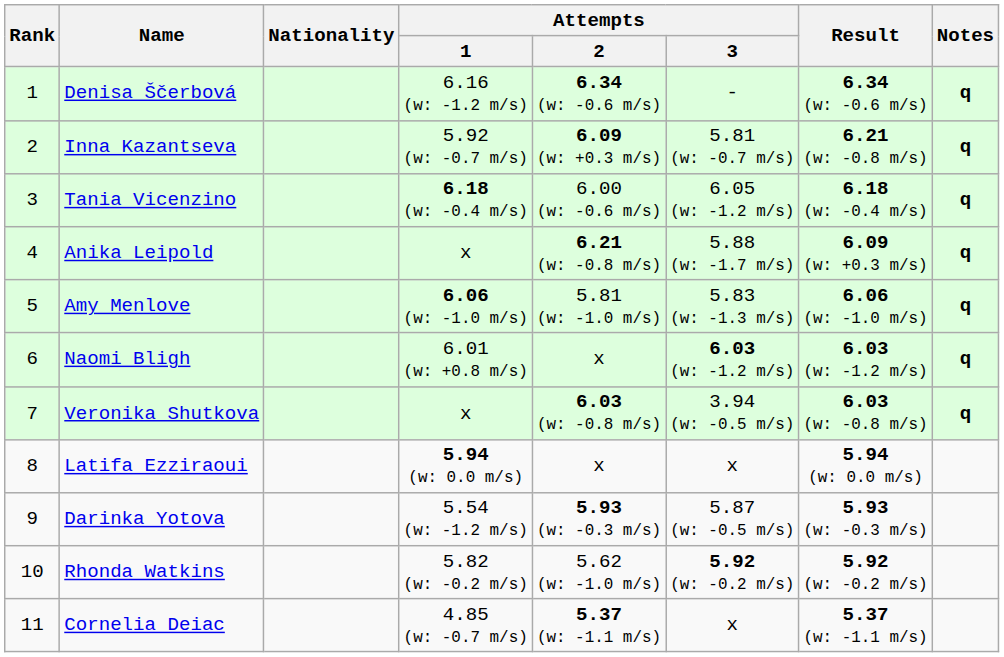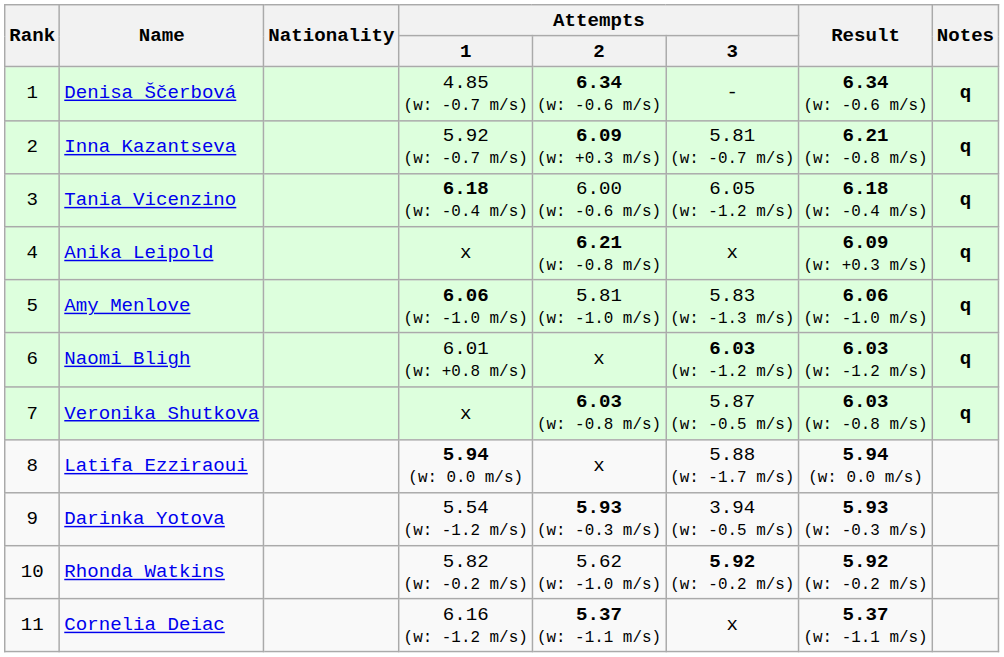Denisa Ščerbová | Attempts / 1: 6.16 (w: -1.2 m/s) -> 4.85 (w: -0.7 m/s)
Anika Leipold | Attempts / 3: 5.88 (w: -1.7 m/s) -> x
Veronika Shutkova | Attempts / 3: 3.94 (w: -0.5 m/s) -> 5.87 (w: -0.5 m/s)
Latifa Ezziraoui | Attempts / 3: x -> 5.88 (w: -1.7 m/s)
Darinka Yotova | Attempts / 3: 5.87 (w: -0.5 m/s) -> 3.94 (w: -0.5 m/s)
Cornelia Deiac | Attempts / 1: 4.85 (w: -0.7 m/s) -> 6.16 (w: -1.2 m/s)
